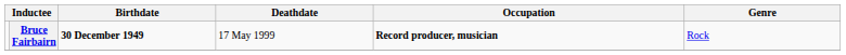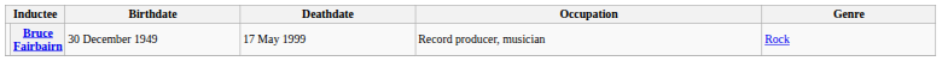Bruce Fairbairn | Birthdate: bold -> normal
Bruce Fairbairn | Occupation: bold -> normal
